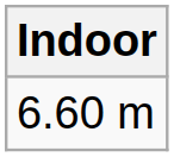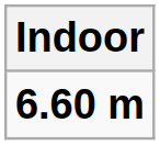row 2 | column 1: normal -> bold
